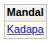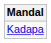row 2 | column 1: lightyellow background -> no background
